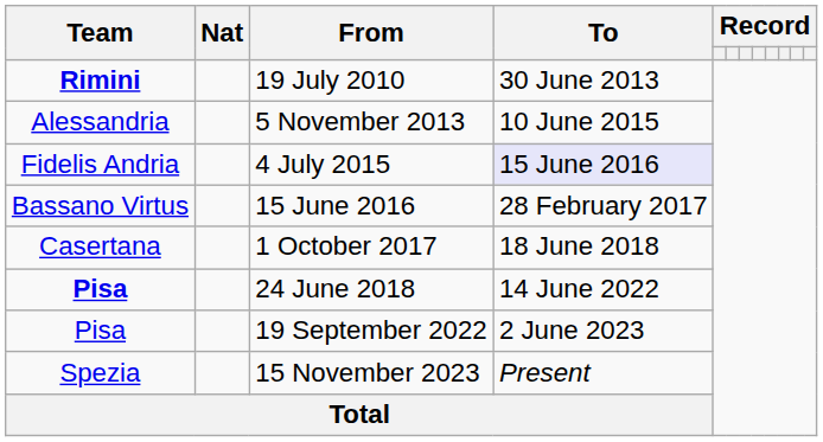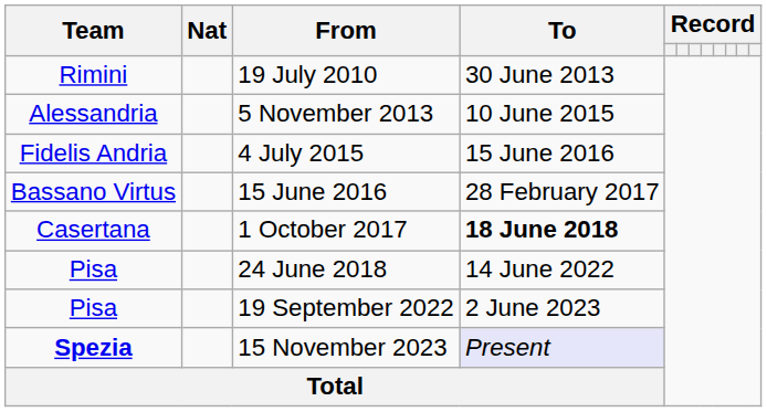19 July 2010 | Team: bold -> normal
4 July 2015 | To: lavender background -> no background
1 October 2017 | To: normal -> bold
24 June 2018 | Team: bold -> normal
15 November 2023 | Team: normal -> bold
15 November 2023 | To: no background -> lavender background
